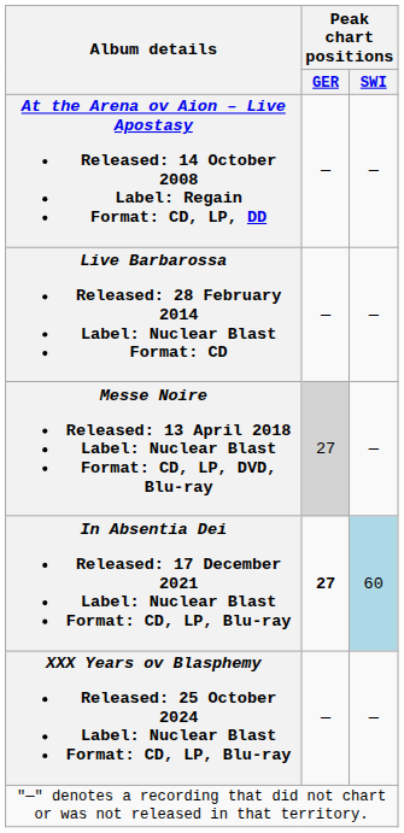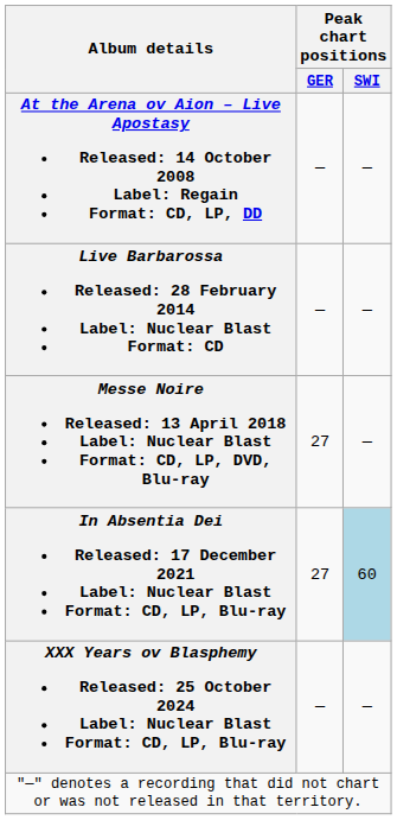row 5 | Peak chart positions / GER: lightgrey background -> no background
row 6 | Peak chart positions / GER: bold -> normal
